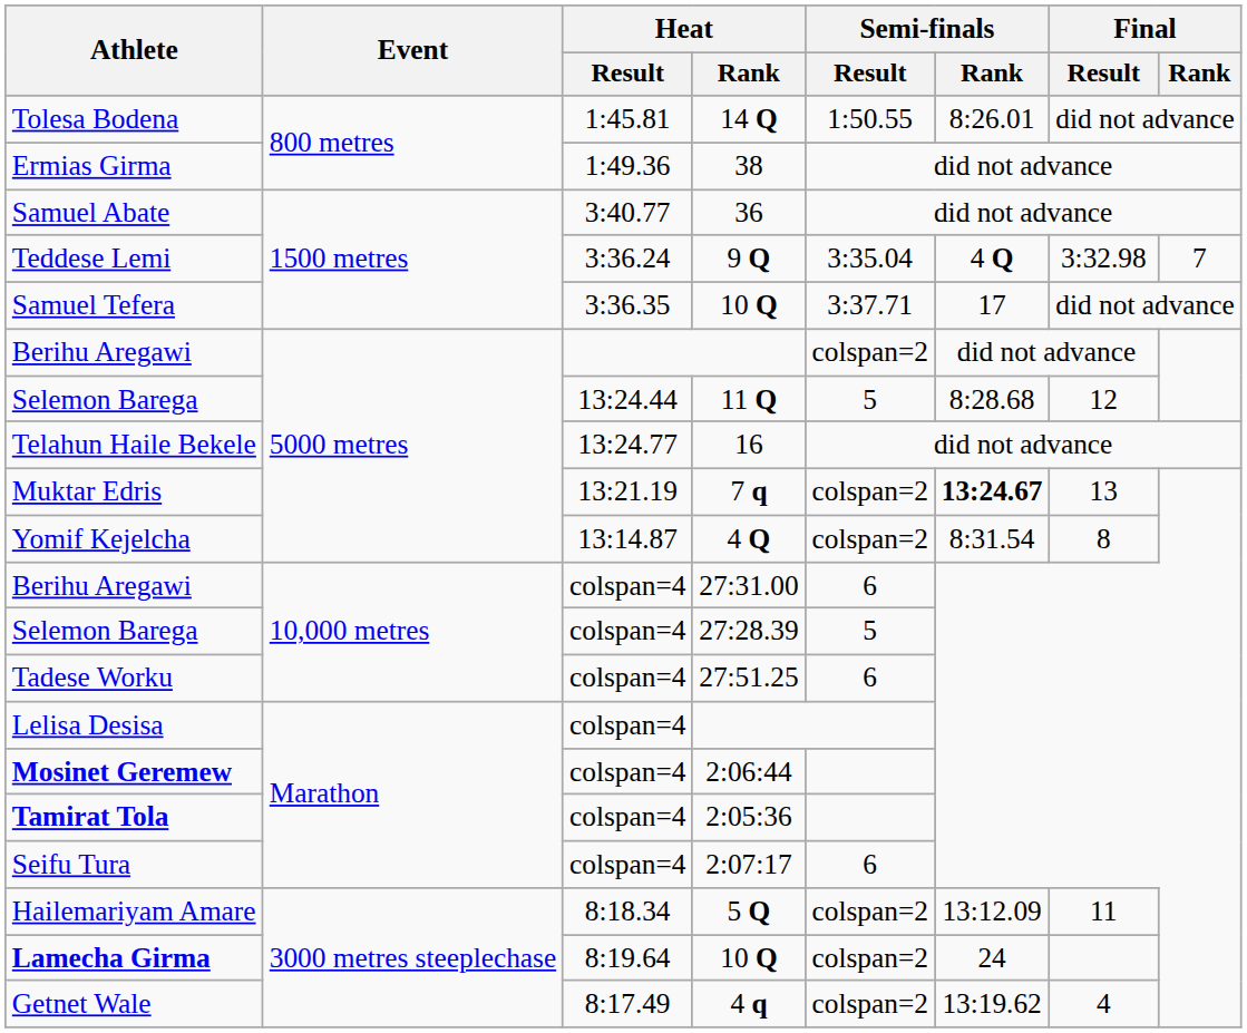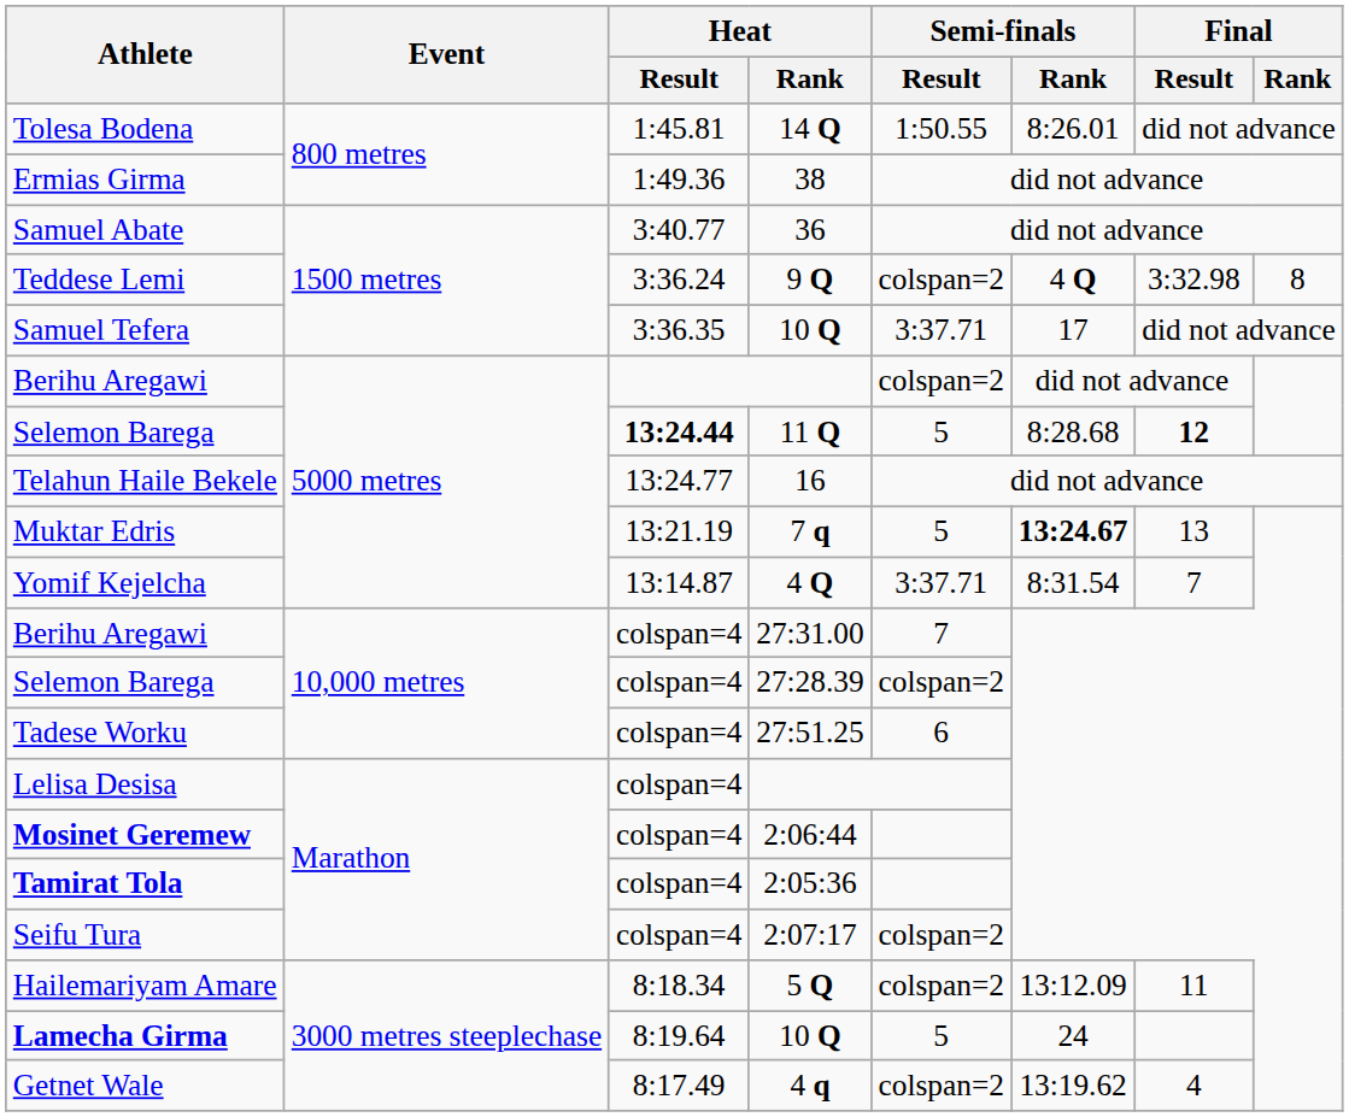Teddese Lemi | Semi-finals / Result: 3:35.04 -> colspan=2
Teddese Lemi | Final / Rank: 7 -> 8
Selemon Barega / 11 Q | Heat / Result: normal -> bold
Selemon Barega / 11 Q | Final / Result: normal -> bold
Muktar Edris | Semi-finals / Result: colspan=2 -> 5
Yomif Kejelcha | Semi-finals / Result: colspan=2 -> 3:37.71
Yomif Kejelcha | Final / Result: 8 -> 7
Berihu Aregawi / 27:31.00 | Semi-finals / Result: 6 -> 7
Selemon Barega / 27:28.39 | Semi-finals / Result: 5 -> colspan=2
Seifu Tura | Semi-finals / Result: 6 -> colspan=2
Lamecha Girma | Semi-finals / Result: colspan=2 -> 5
